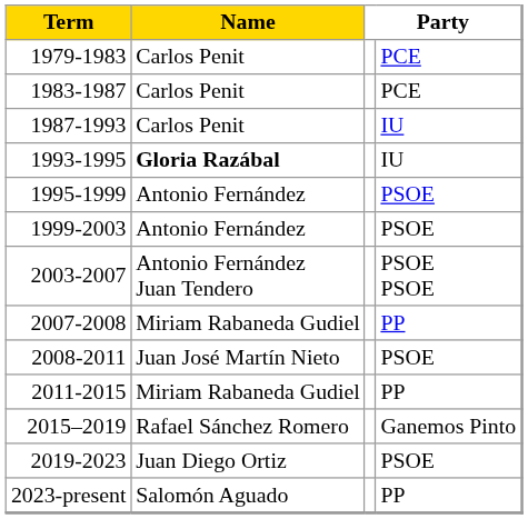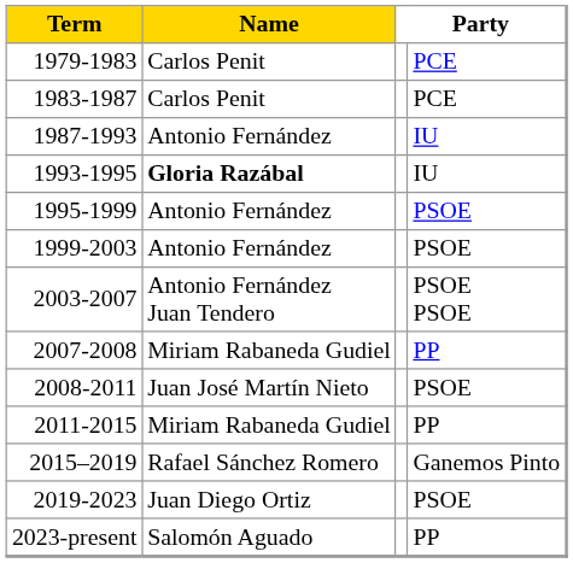1987-1993 | Name: Carlos Penit -> Antonio Fernández
